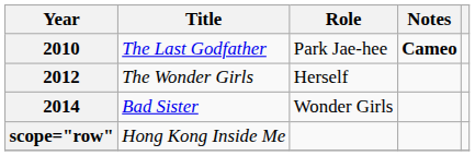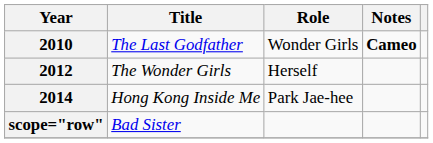2010 | Role: Park Jae-hee -> Wonder Girls
2014 | Title: Bad Sister -> Hong Kong Inside Me
2014 | Role: Wonder Girls -> Park Jae-hee
scope="row" | Title: Hong Kong Inside Me -> Bad Sister
